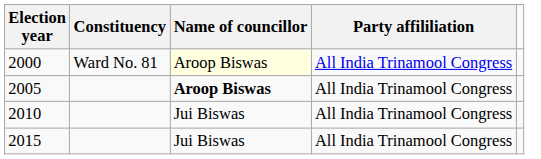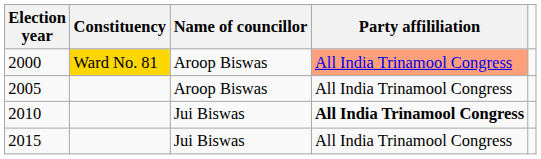2000 | Constituency: no background -> gold background
2000 | Name of councillor: lightyellow background -> no background
2000 | Party affililiation: no background -> lightsalmon background
2005 | Name of councillor: bold -> normal
2010 | Party affililiation: normal -> bold
